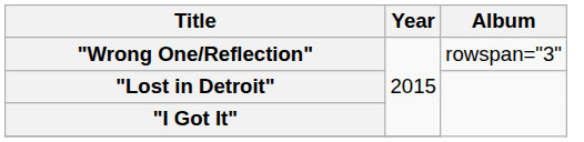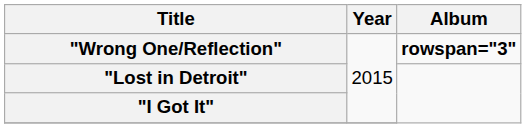"Wrong One/Reflection" | Album: normal -> bold
